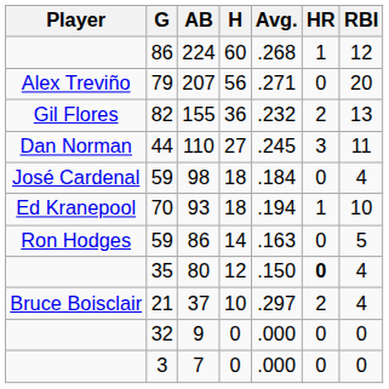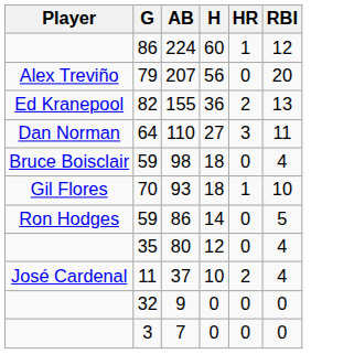- column: Avg. | .268 | .271 | .232 | .245 | .184 | .194 | .163 | .150 | .297 | .000 | .000
155 | Player: Gil Flores -> Ed Kranepool
110 | G: 44 -> 64
98 | Player: José Cardenal -> Bruce Boisclair
93 | Player: Ed Kranepool -> Gil Flores
80 | HR: bold -> normal
37 | Player: Bruce Boisclair -> José Cardenal
37 | G: 21 -> 11
